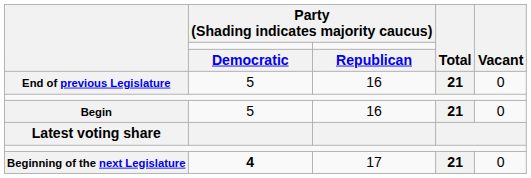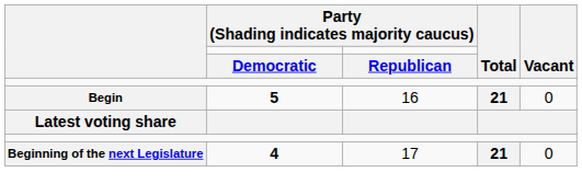- row: End of previous Legislature | 5 | 16 | 21 | 0
Begin | column 2: normal -> bold
